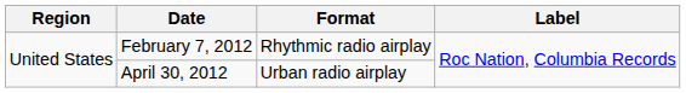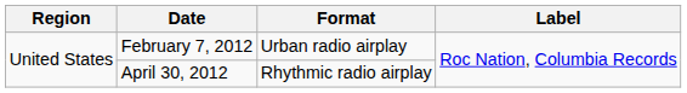February 7, 2012 | Format: Rhythmic radio airplay -> Urban radio airplay
April 30, 2012 | Format: Urban radio airplay -> Rhythmic radio airplay
